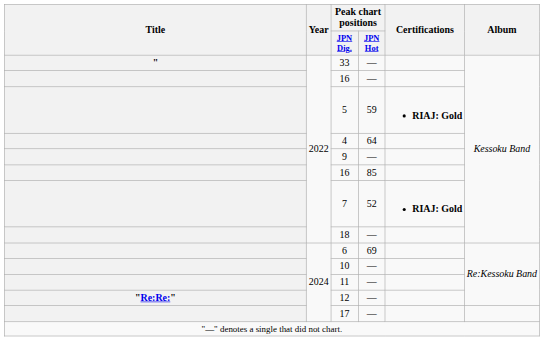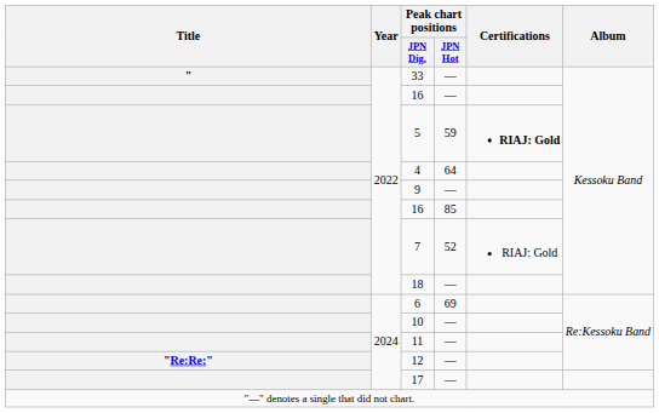7 | Certifications: bold -> normal
